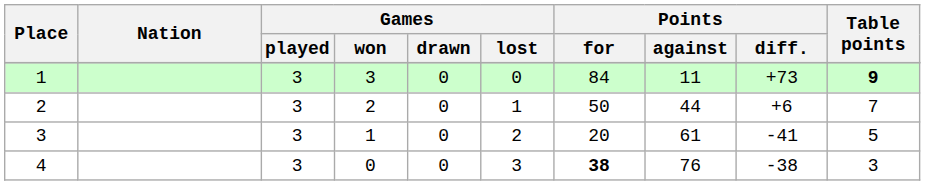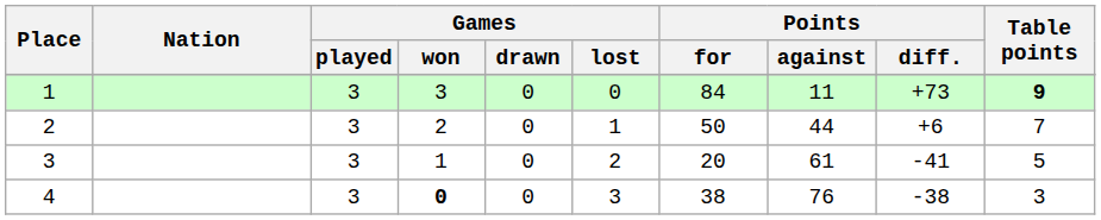4 | Games / won: normal -> bold
4 | Points / for: bold -> normal
